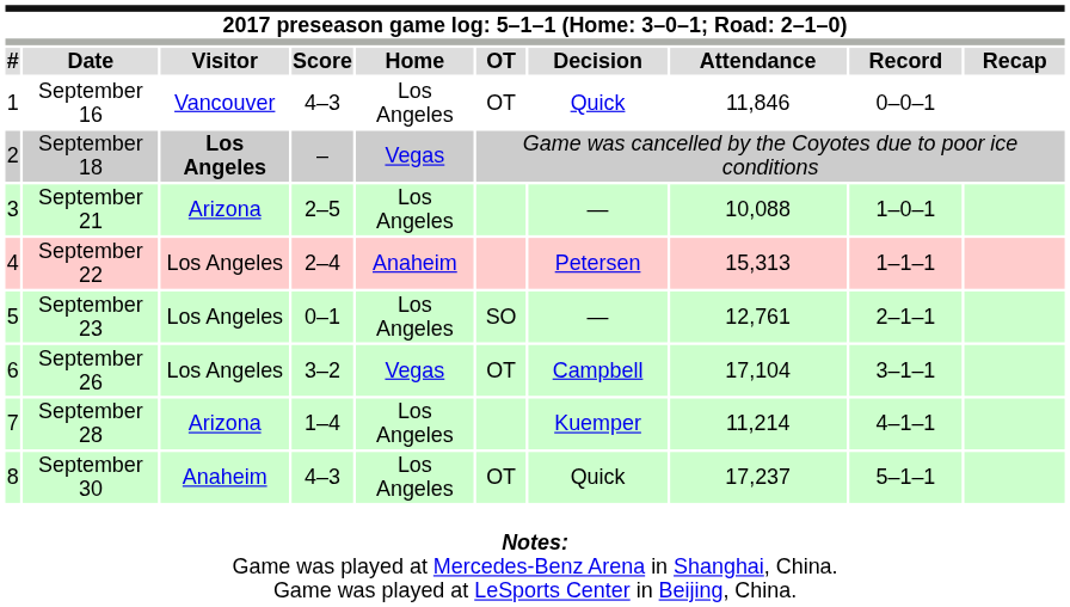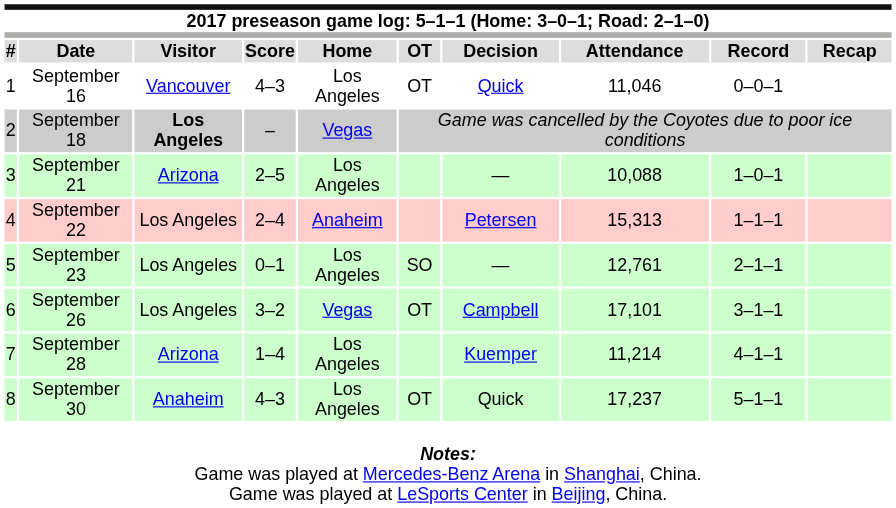September 16 | Attendance: 11,846 -> 11,046
September 26 | Attendance: 17,104 -> 17,101
